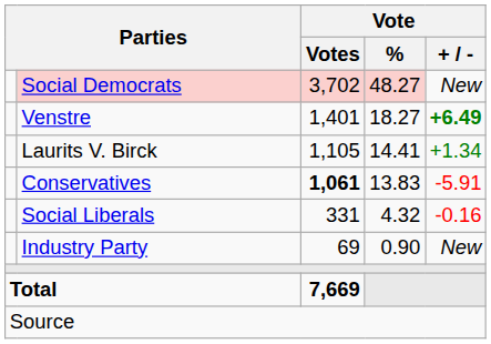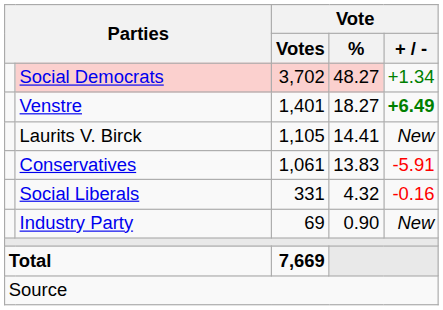Social Democrats | Vote / + / -: New -> +1.34
Laurits V. Birck | Vote / + / -: +1.34 -> New
Conservatives | Vote / Votes: bold -> normal
